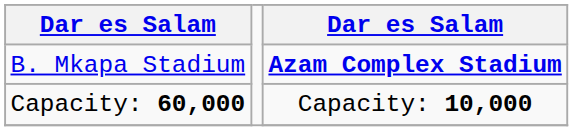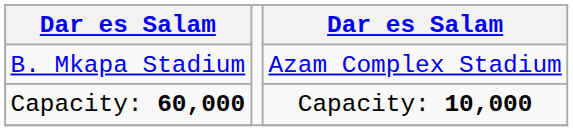B. Mkapa Stadium | column 3: bold -> normal
